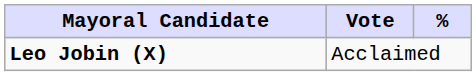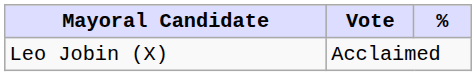Leo Jobin (X) | Mayoral Candidate: bold -> normal
